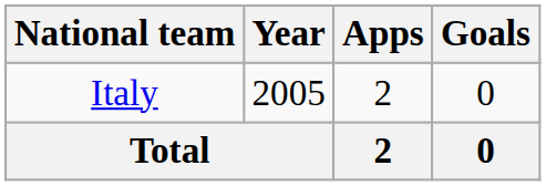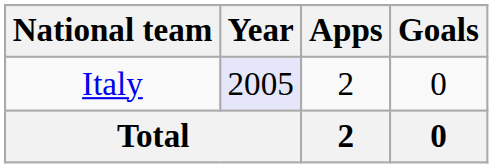Italy | Year: no background -> lavender background
